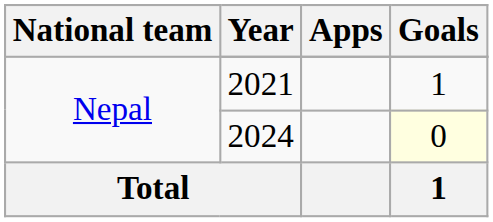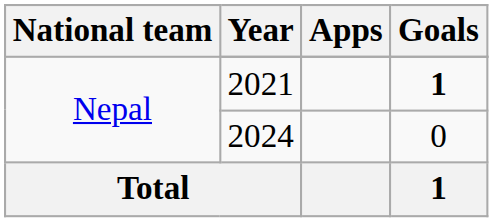2021 | Goals: normal -> bold
2024 | Goals: lightyellow background -> no background
